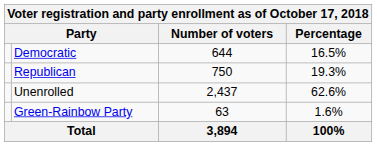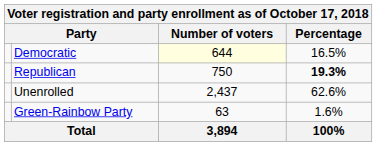Democratic | Number of voters: no background -> lightyellow background
Republican | Percentage: normal -> bold
